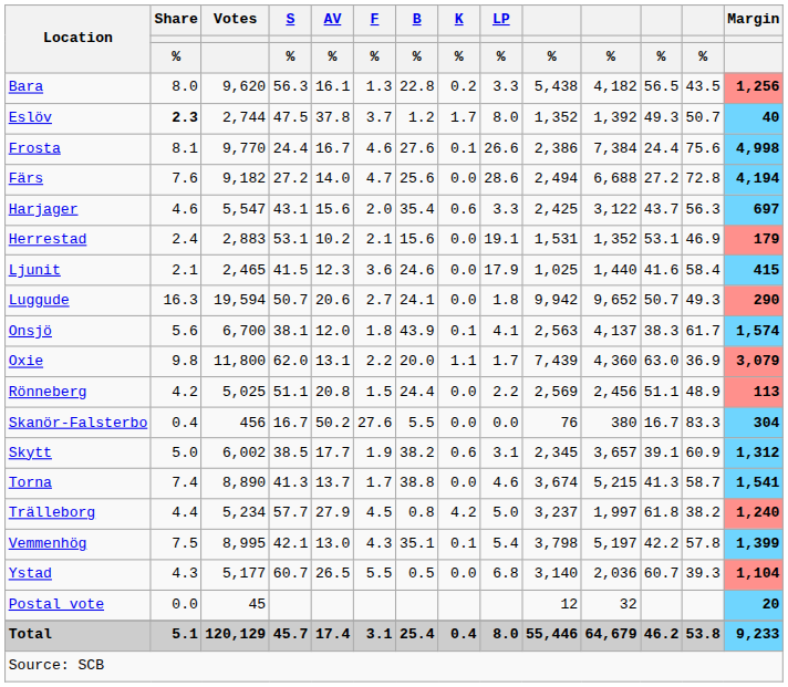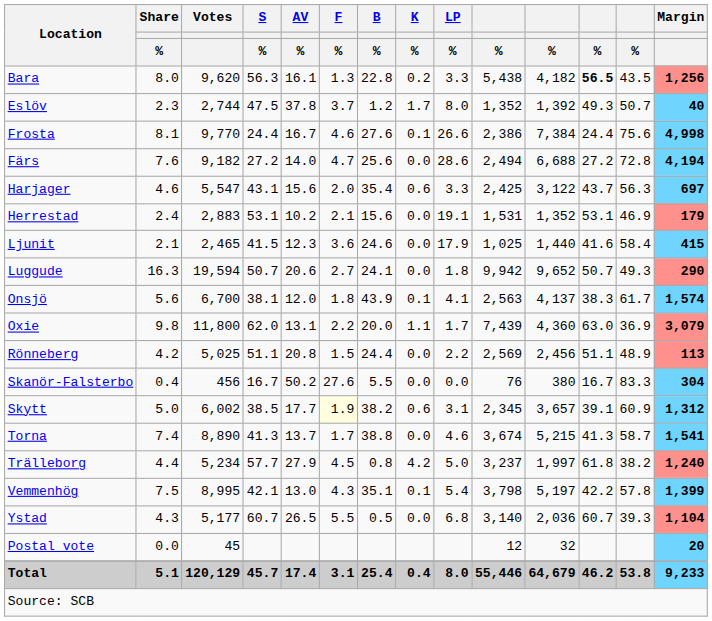Bara | column 12: normal -> bold
Eslöv | Share / %: bold -> normal
Skytt | F / %: no background -> lightyellow background
